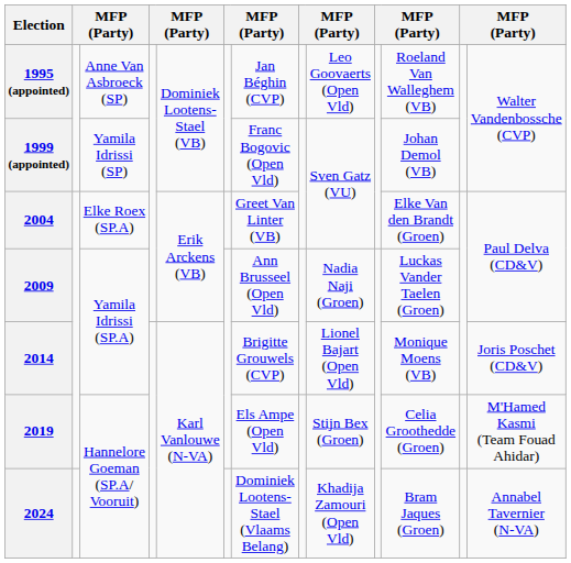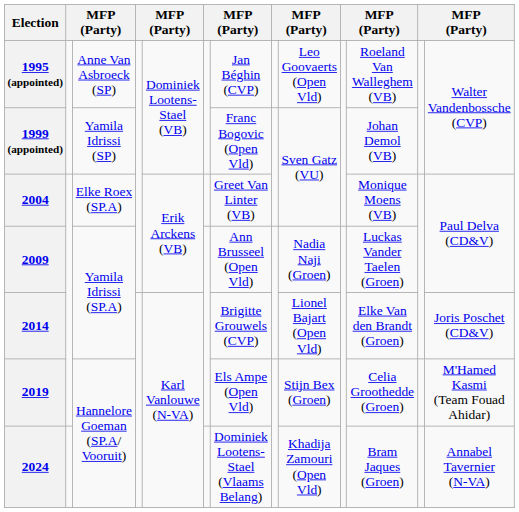2004 | column 11: Elke Van den Brandt (Groen) -> Monique Moens (VB)
2014 | column 11: Monique Moens (VB) -> Elke Van den Brandt (Groen)
